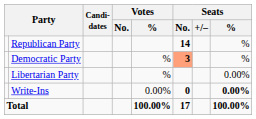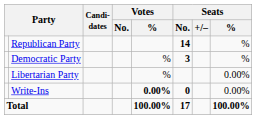Democratic Party | Seats / No.: lightsalmon background -> no background
Write-Ins | Votes / %: normal -> bold
Write-Ins | Seats / %: bold -> normal
